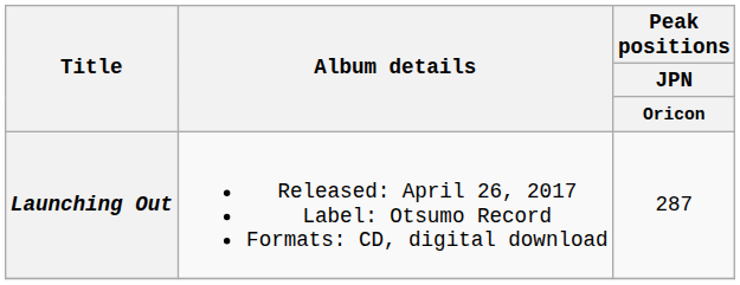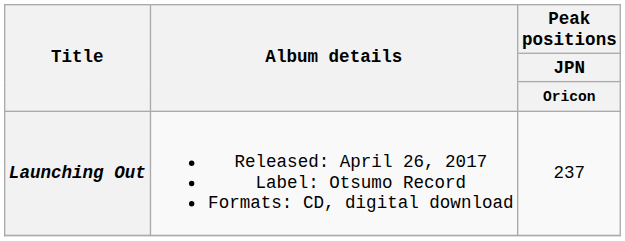Launching Out | Peak positions / JPN / Oricon: 287 -> 237
